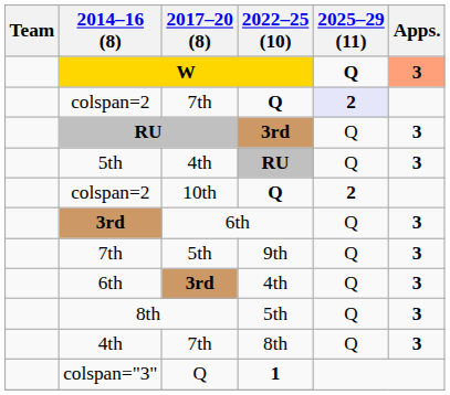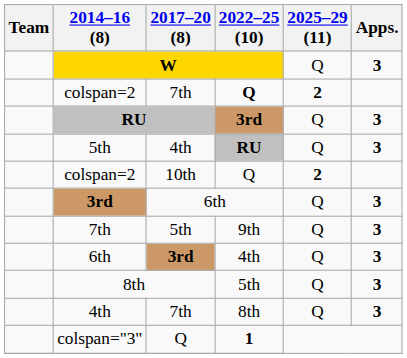W | 2025–29 (11): bold -> normal
W | Apps.: lightsalmon background -> no background
colspan=2 / 7th | 2025–29 (11): lavender background -> no background
colspan=2 / 10th | 2022–25 (10): bold -> normal
